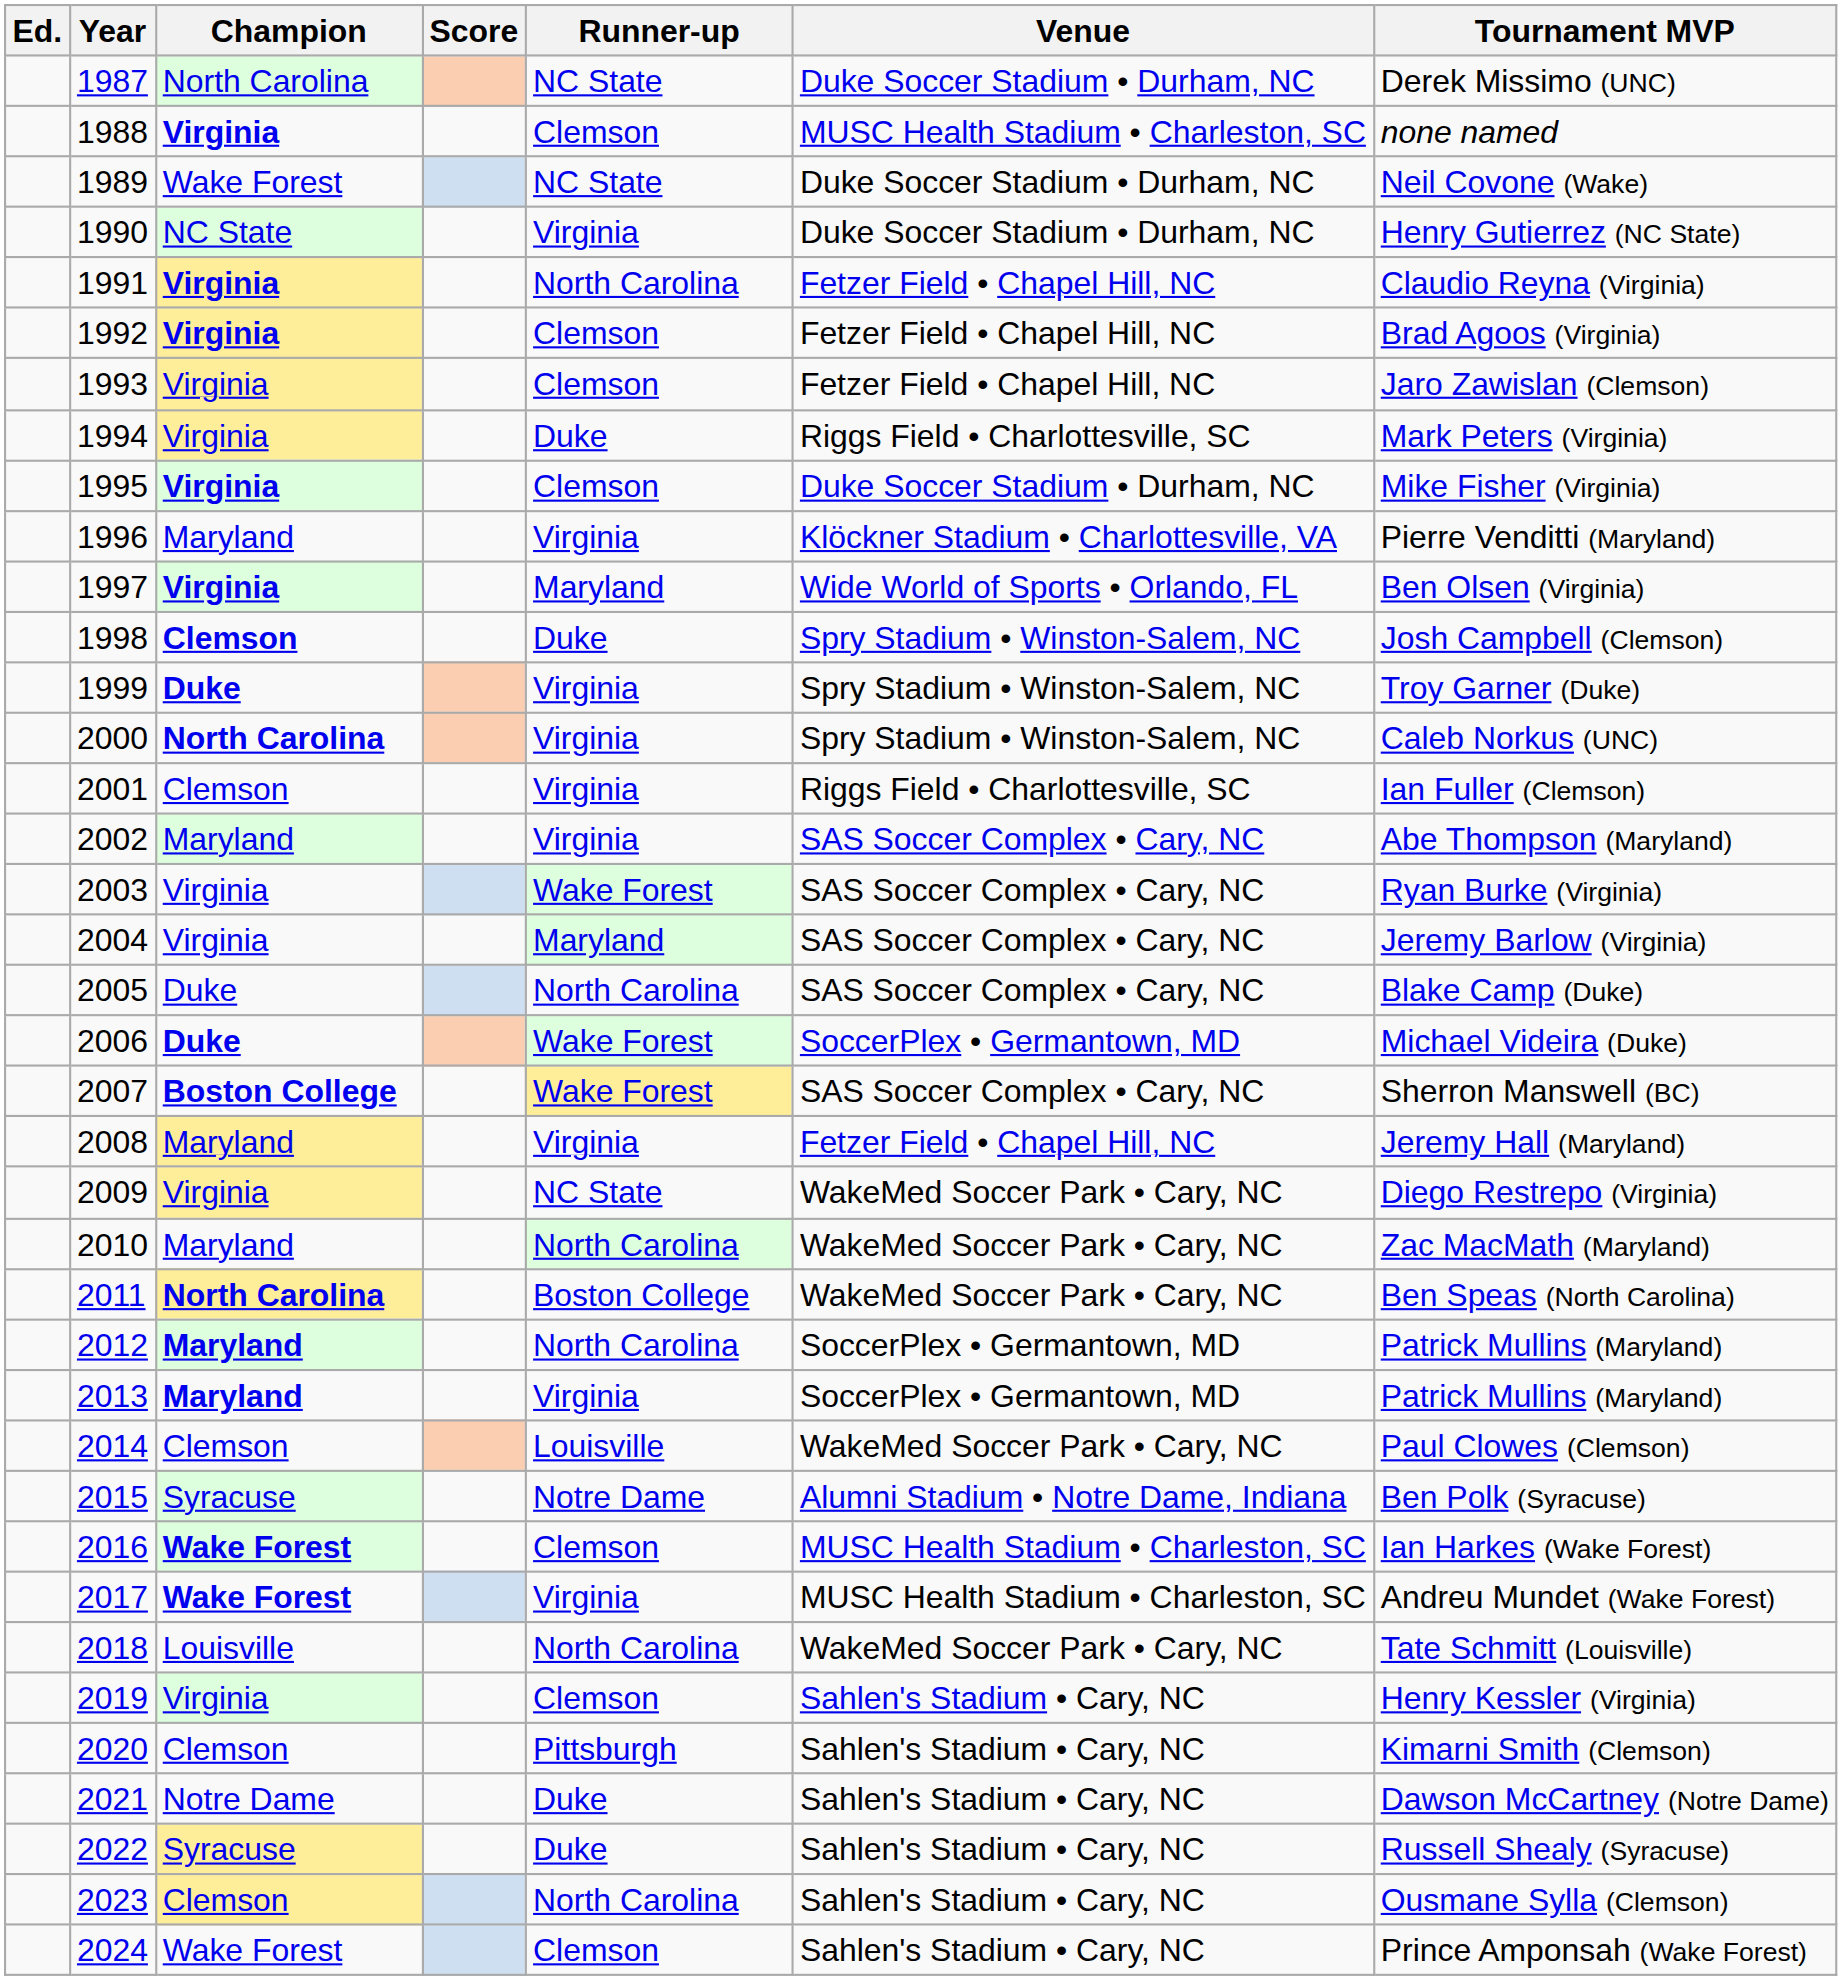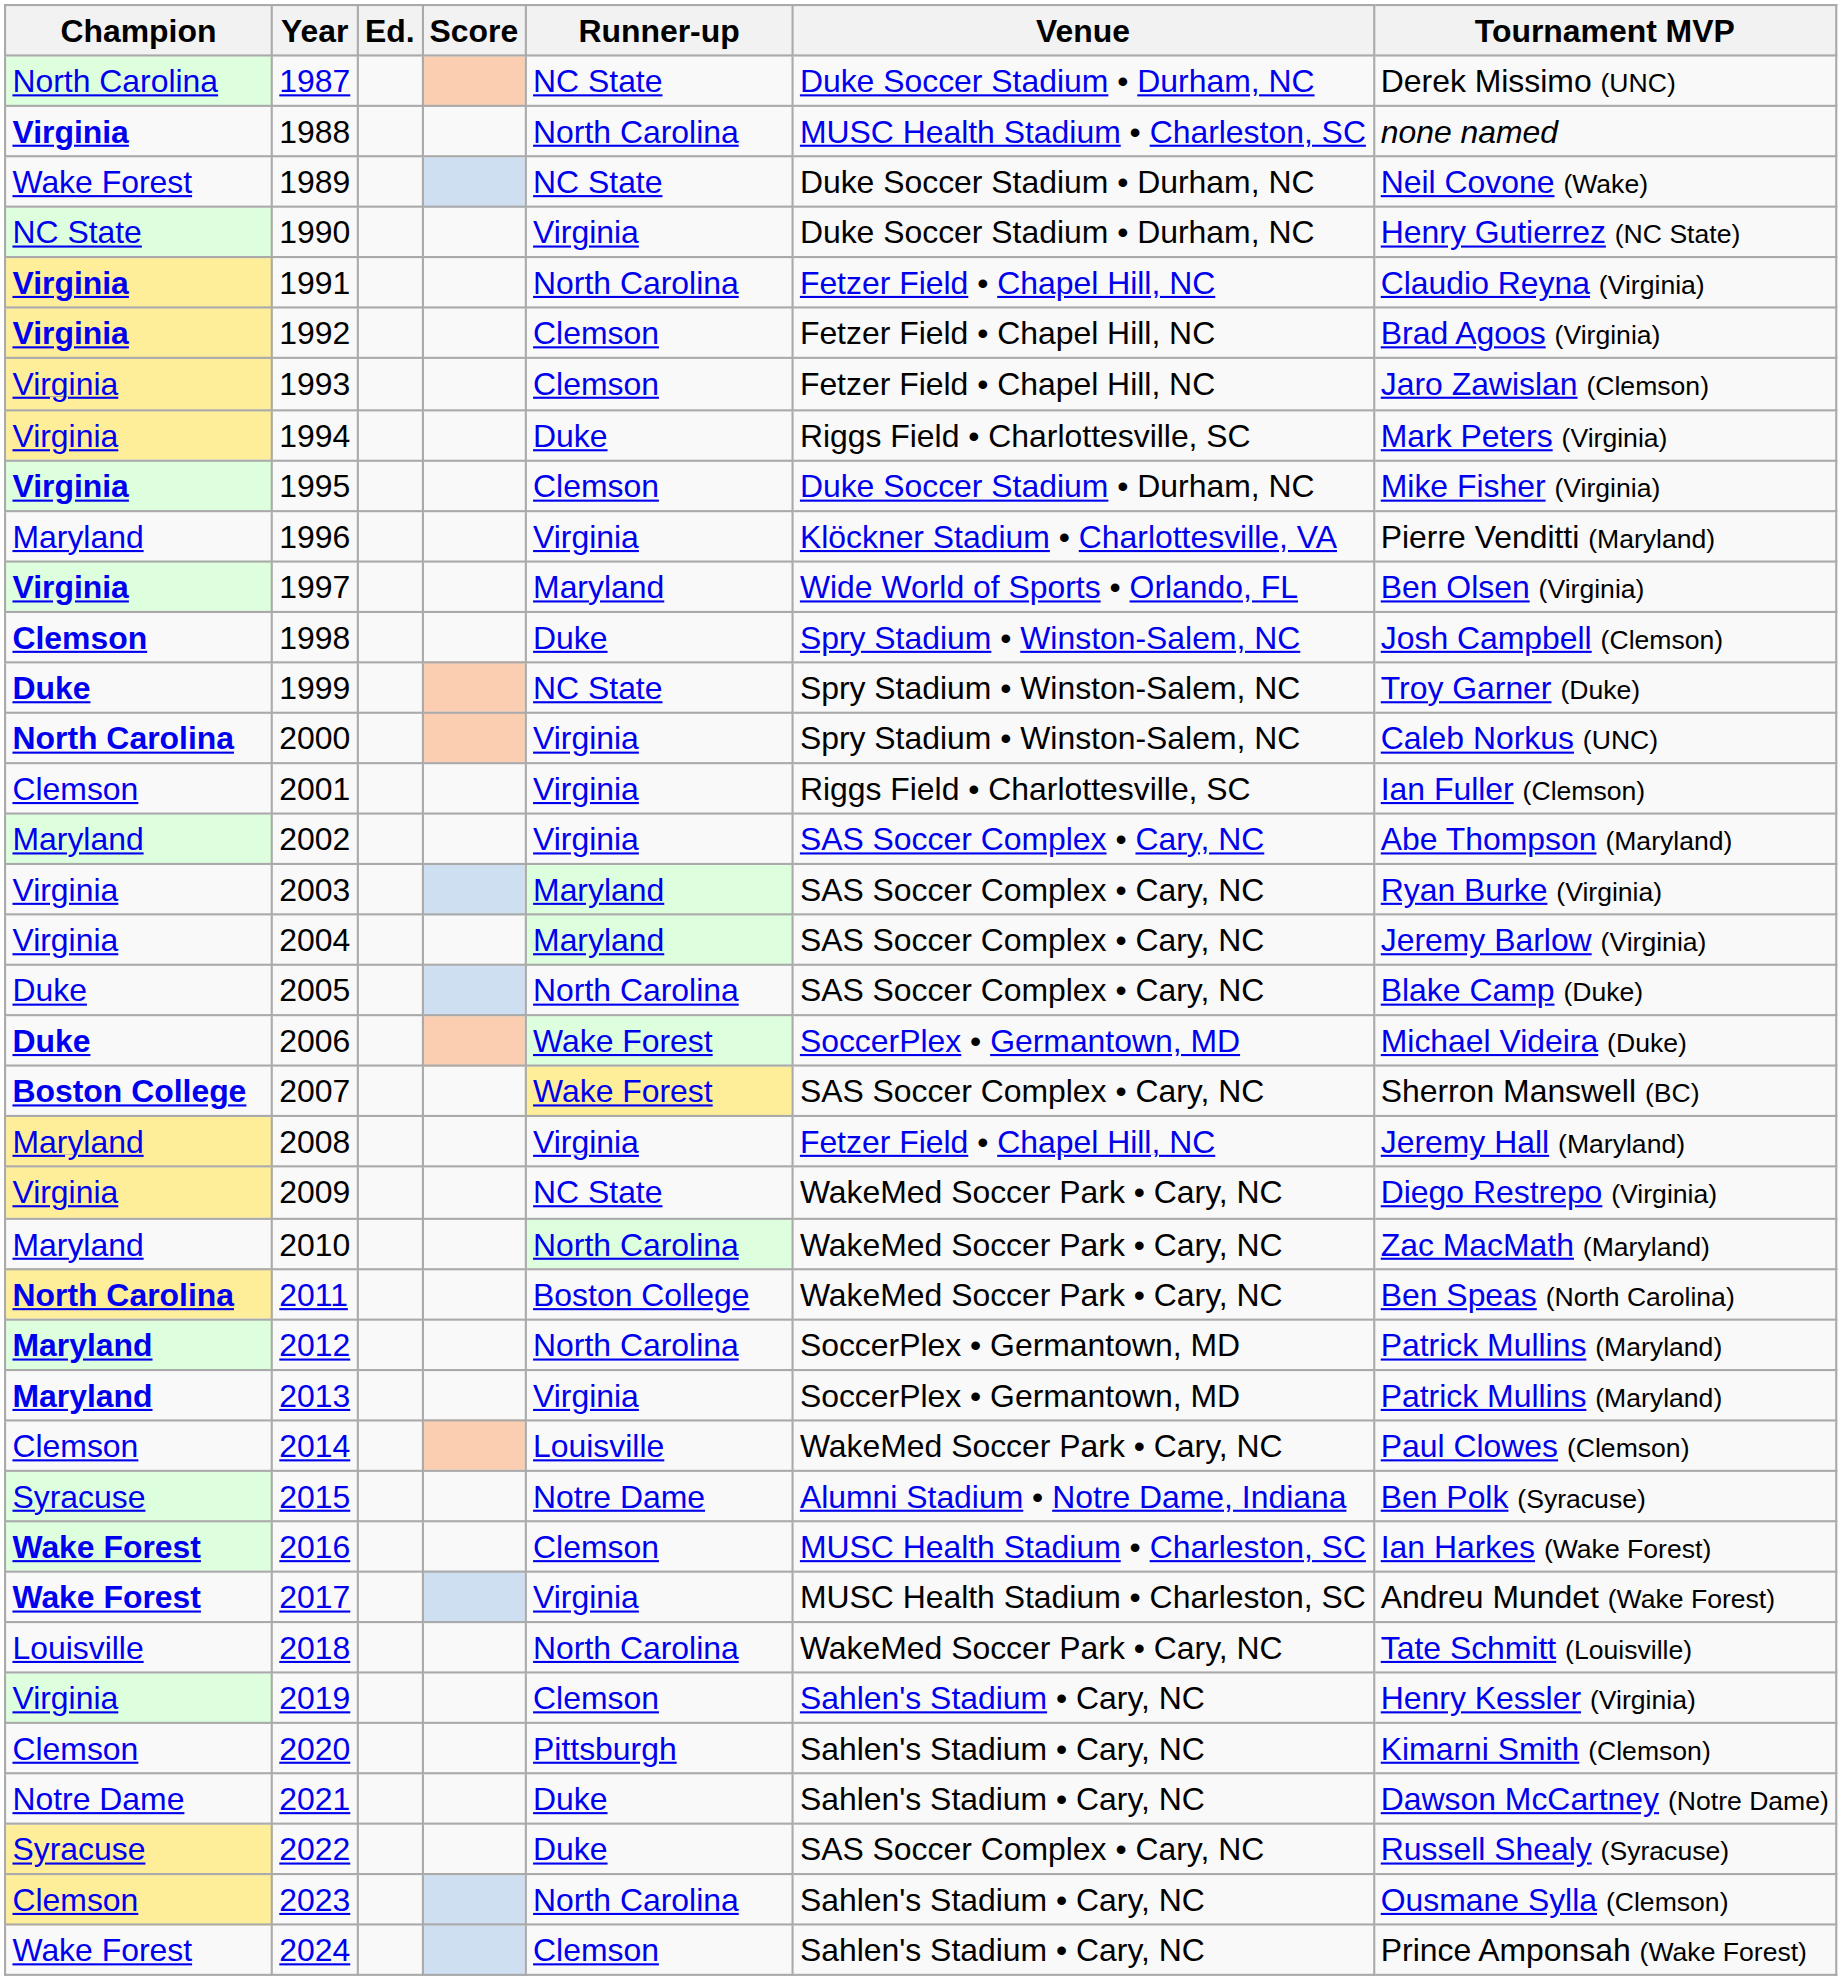columns swapped: Ed. <-> Champion
1988 | Runner-up: Clemson -> North Carolina
1999 | Runner-up: Virginia -> NC State
2003 | Runner-up: Wake Forest -> Maryland
2022 | Venue: Sahlen's Stadium • Cary, NC -> SAS Soccer Complex • Cary, NC
